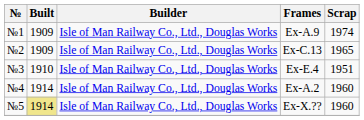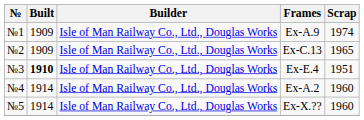Ex-E.4 | Built: normal -> bold
Ex-X.?? | Built: khaki background -> no background
